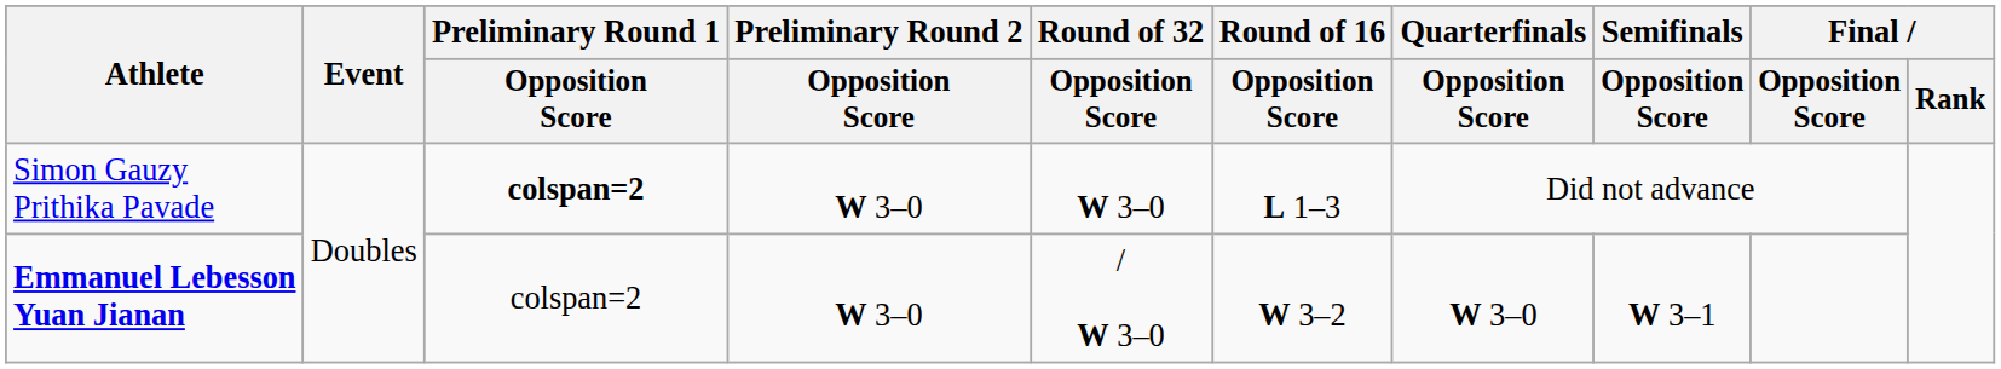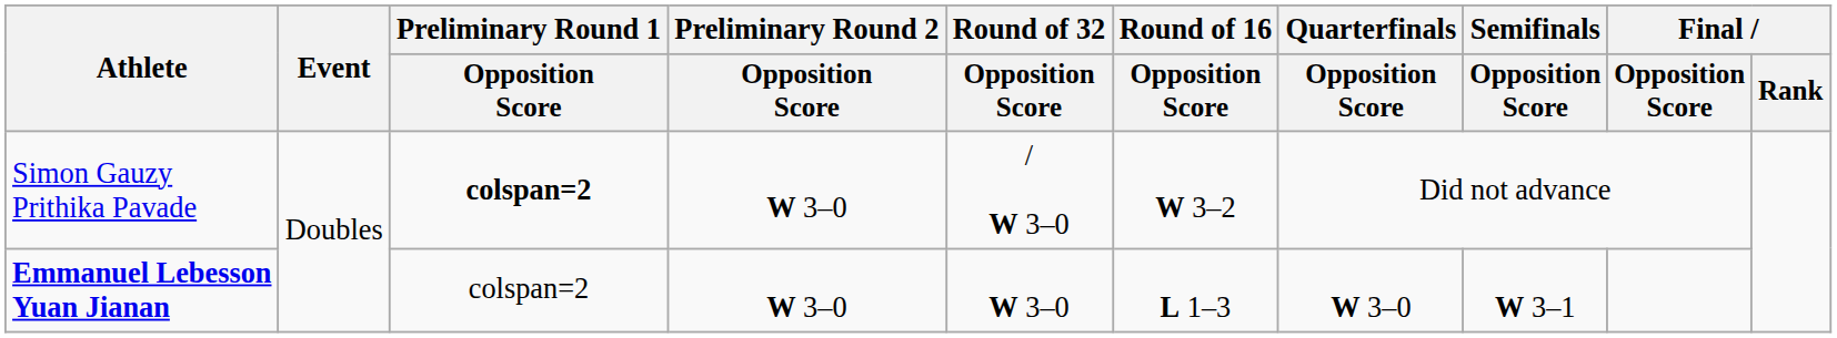Simon Gauzy Prithika Pavade | Round of 32 / Opposition Score: W 3–0 -> / W 3–0
Simon Gauzy Prithika Pavade | Round of 16 / Opposition Score: L 1–3 -> W 3–2
Emmanuel Lebesson Yuan Jianan | Round of 32 / Opposition Score: / W 3–0 -> W 3–0
Emmanuel Lebesson Yuan Jianan | Round of 16 / Opposition Score: W 3–2 -> L 1–3
